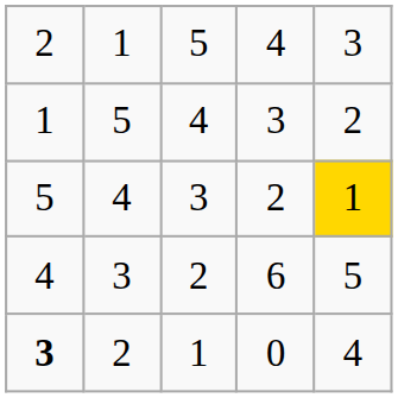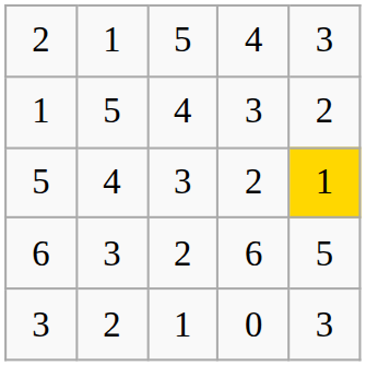row 4 | column 1: 4 -> 6
row 5 | column 1: bold -> normal
row 5 | column 5: 4 -> 3
